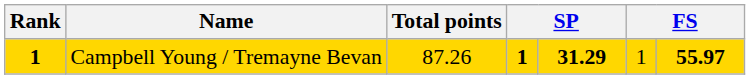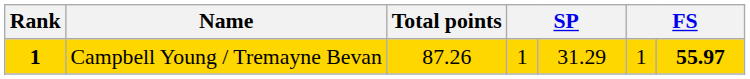Campbell Young / Tremayne Bevan | column 4: bold -> normal
Campbell Young / Tremayne Bevan | column 5: bold -> normal
